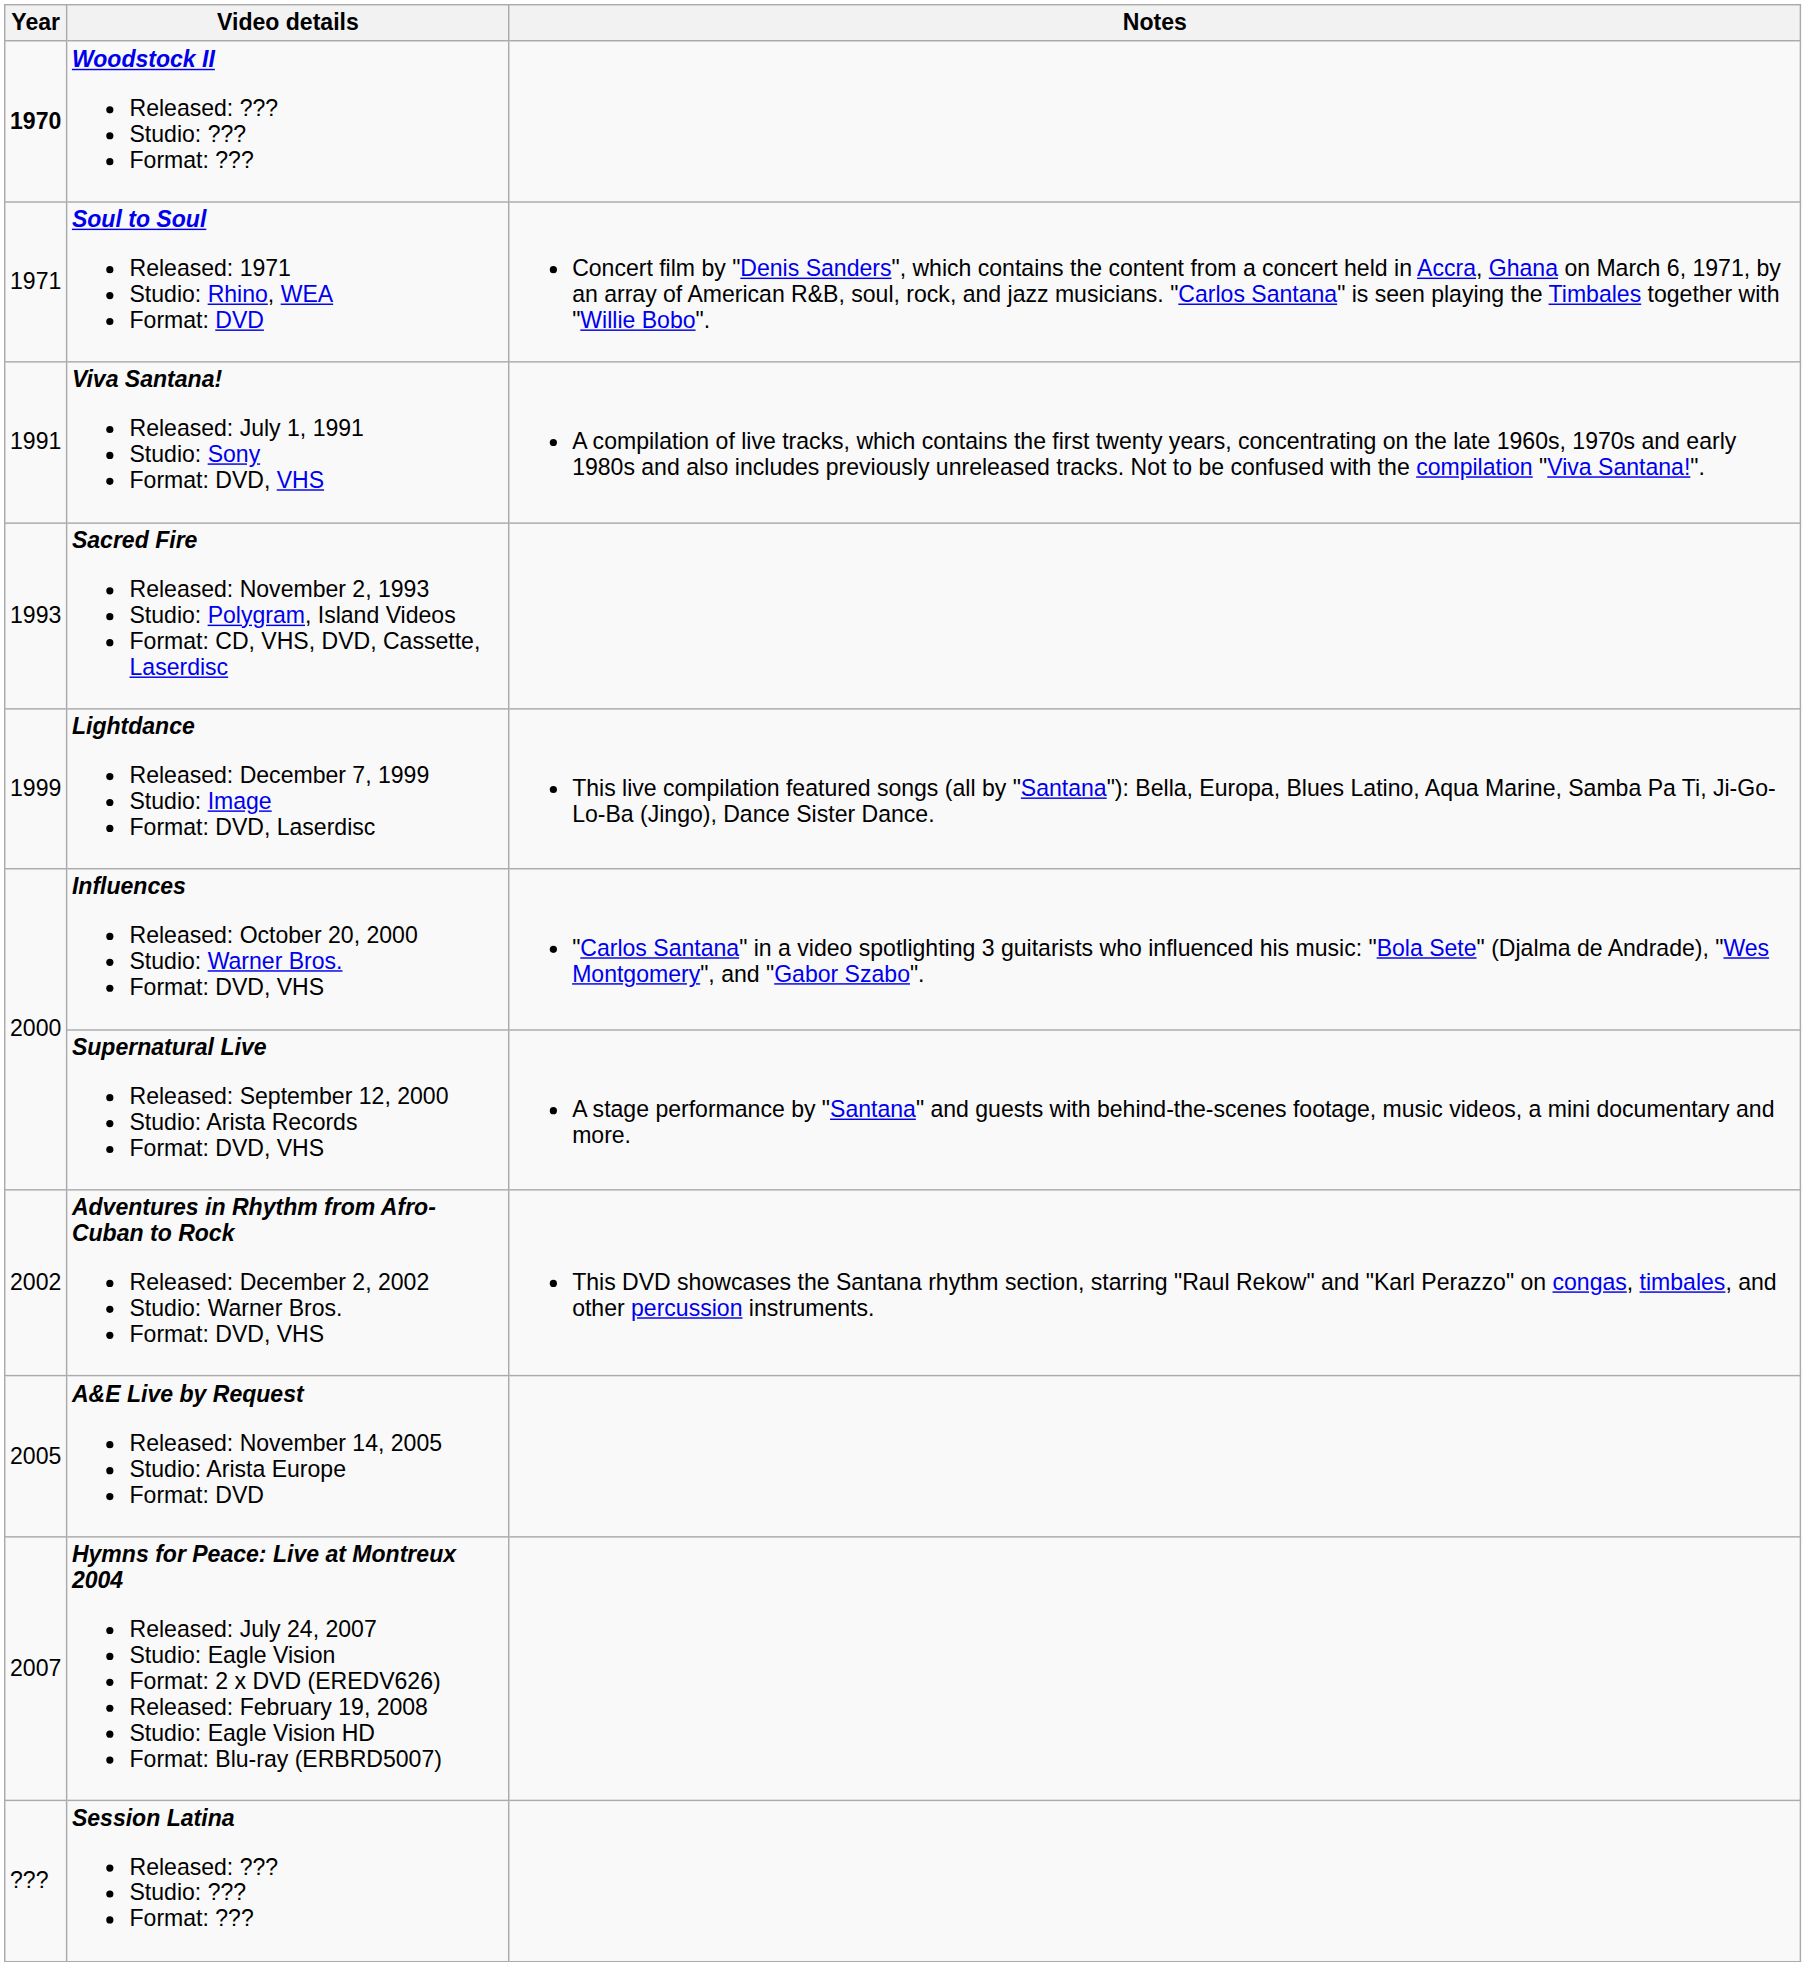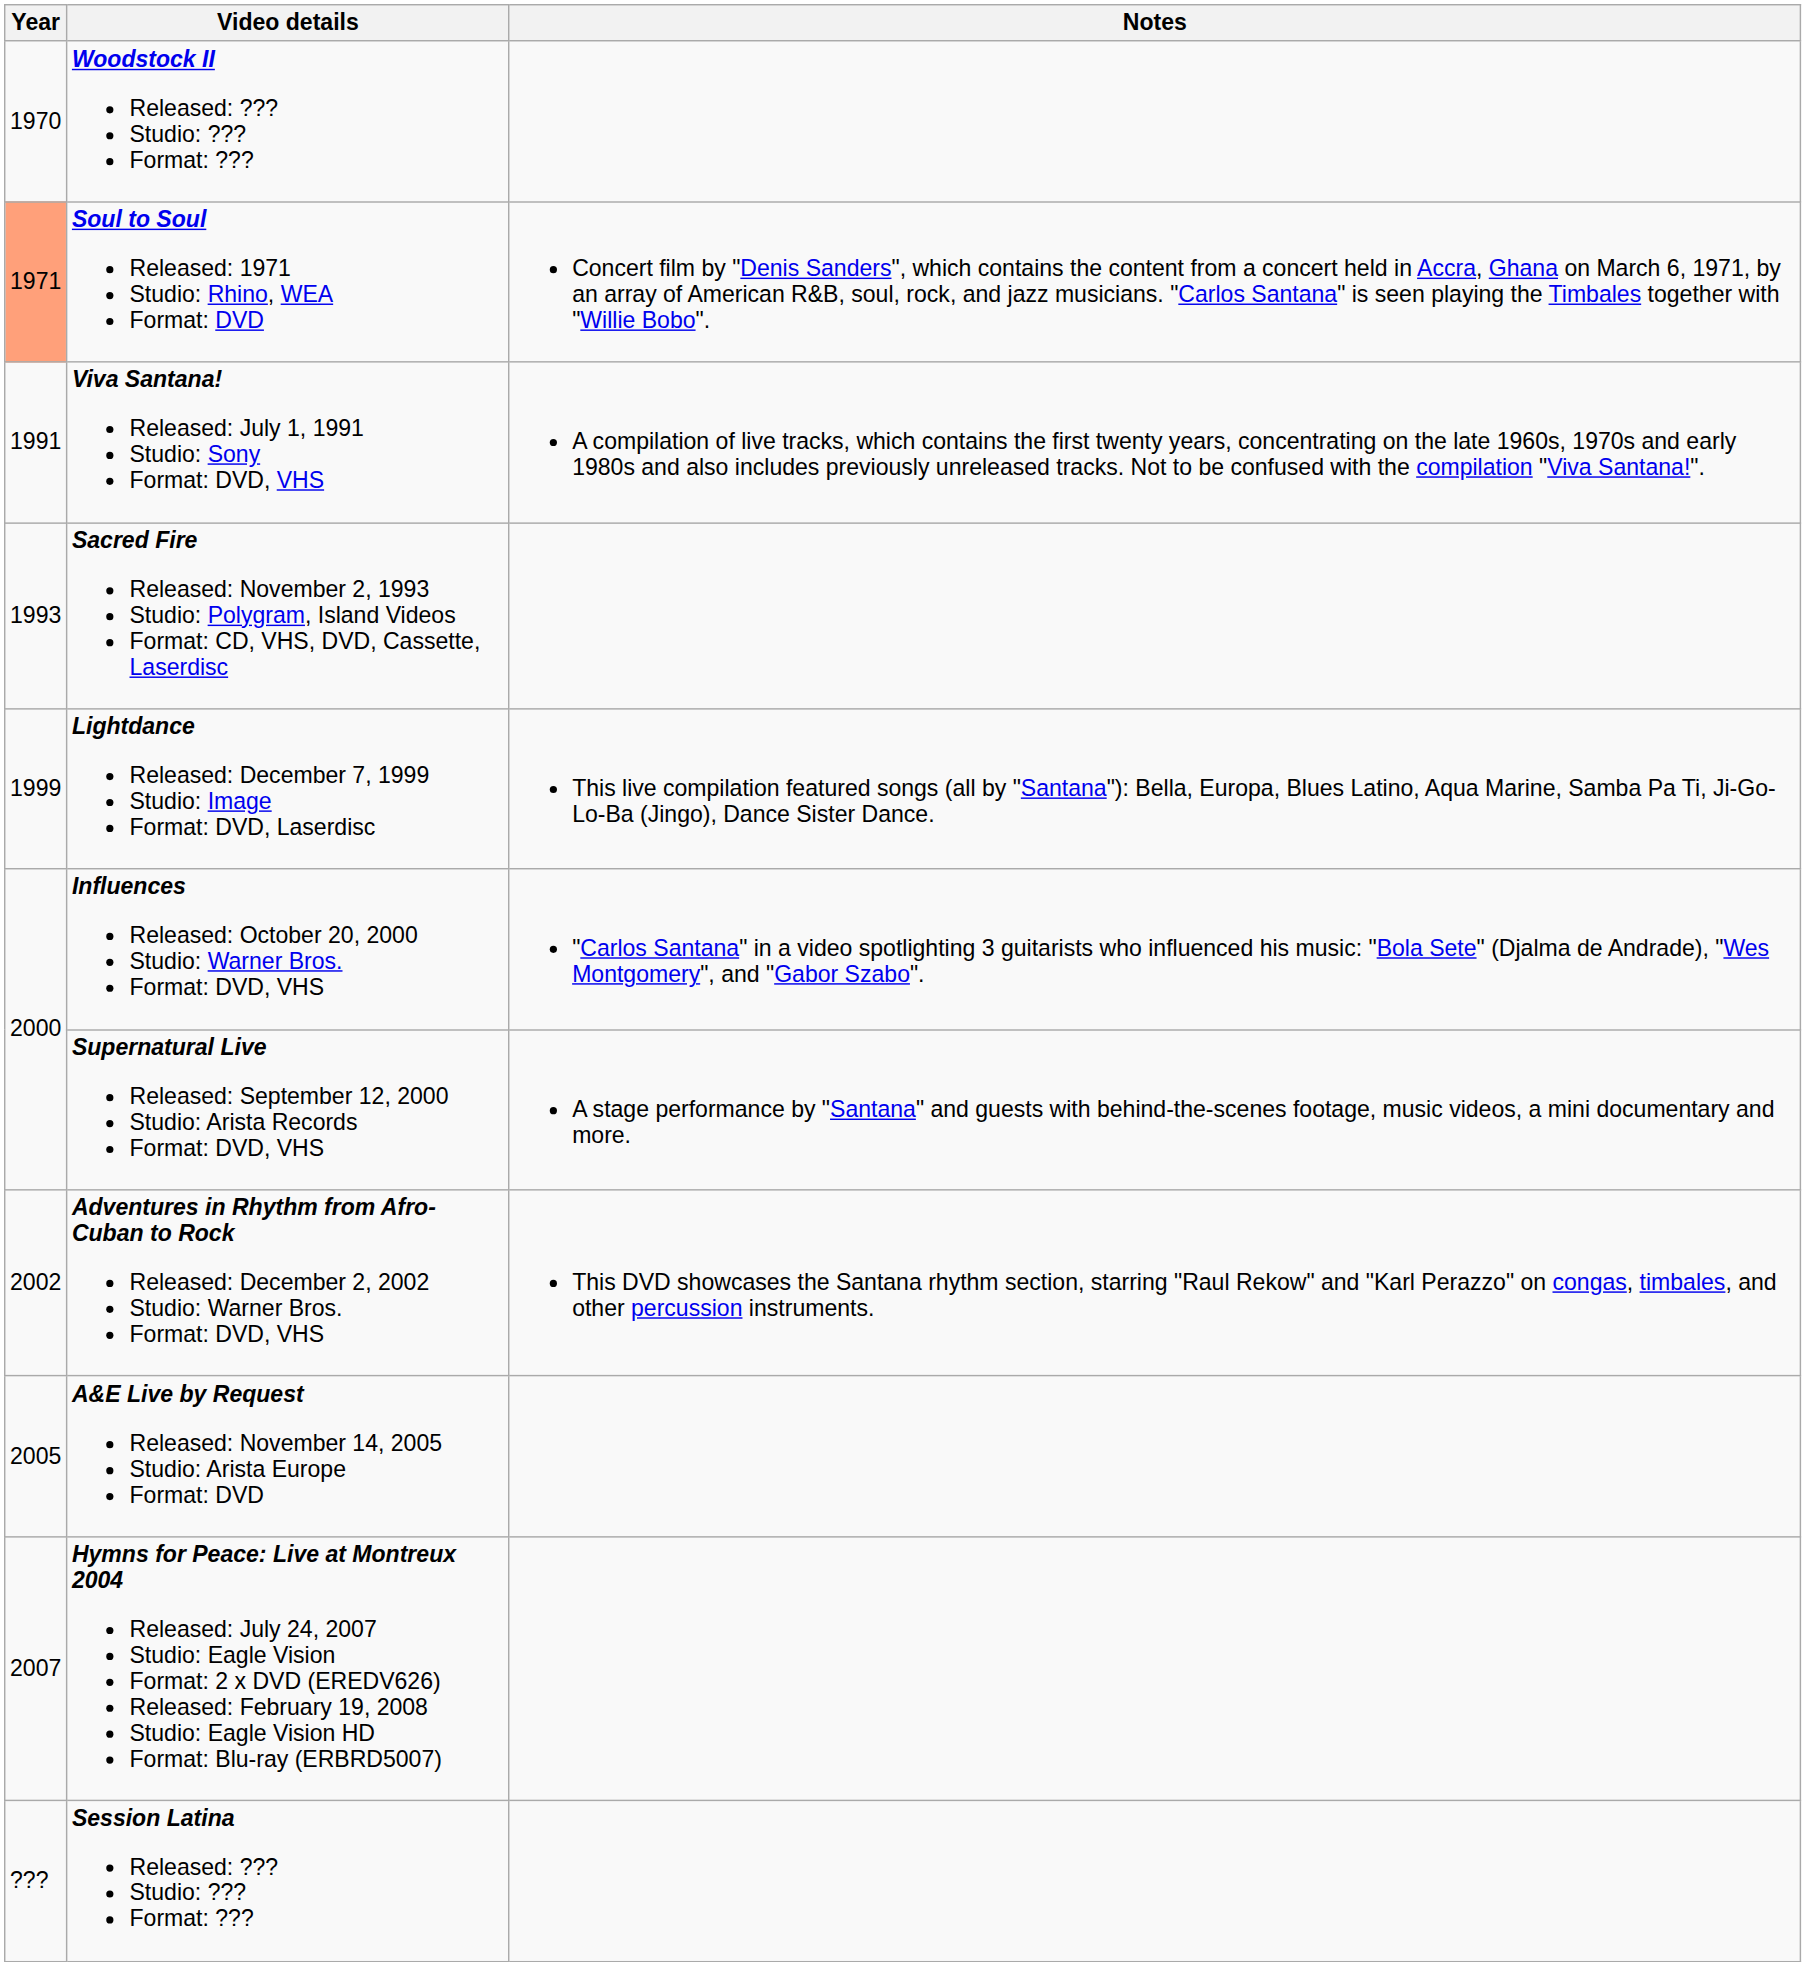Woodstock II Released: ??? Studio: ??? Format: ??? | Year: bold -> normal
Soul to Soul Released: 1971 Studio: Rhino, WEA Format: DVD | Year: no background -> lightsalmon background
